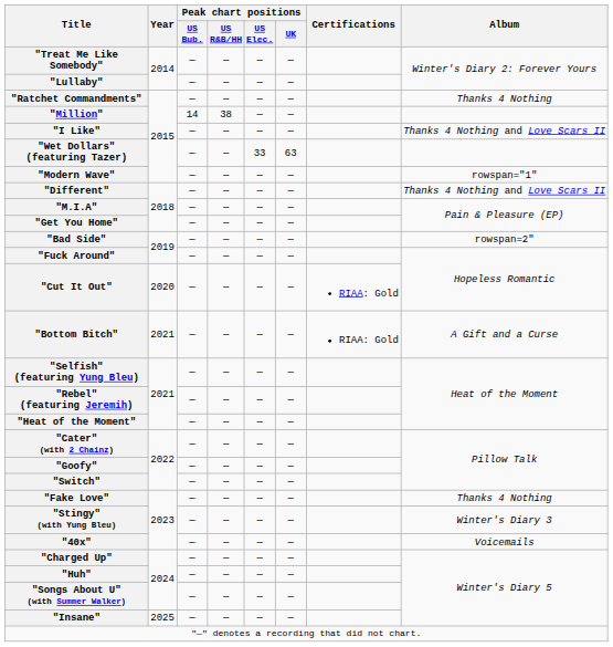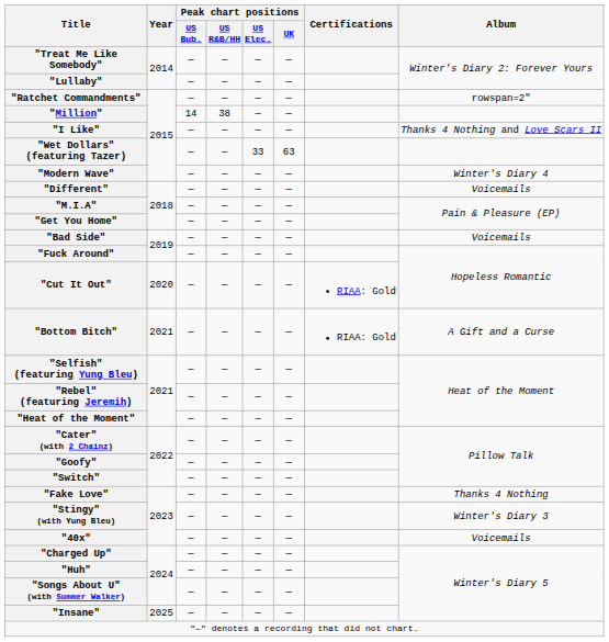"Ratchet Commandments" | Album: Thanks 4 Nothing -> rowspan=2"
"Modern Wave" | Album: rowspan="1" -> Winter's Diary 4
"Different" | Album: Thanks 4 Nothing and Love Scars II -> Voicemails
"Bad Side" | Album: rowspan=2" -> Voicemails
